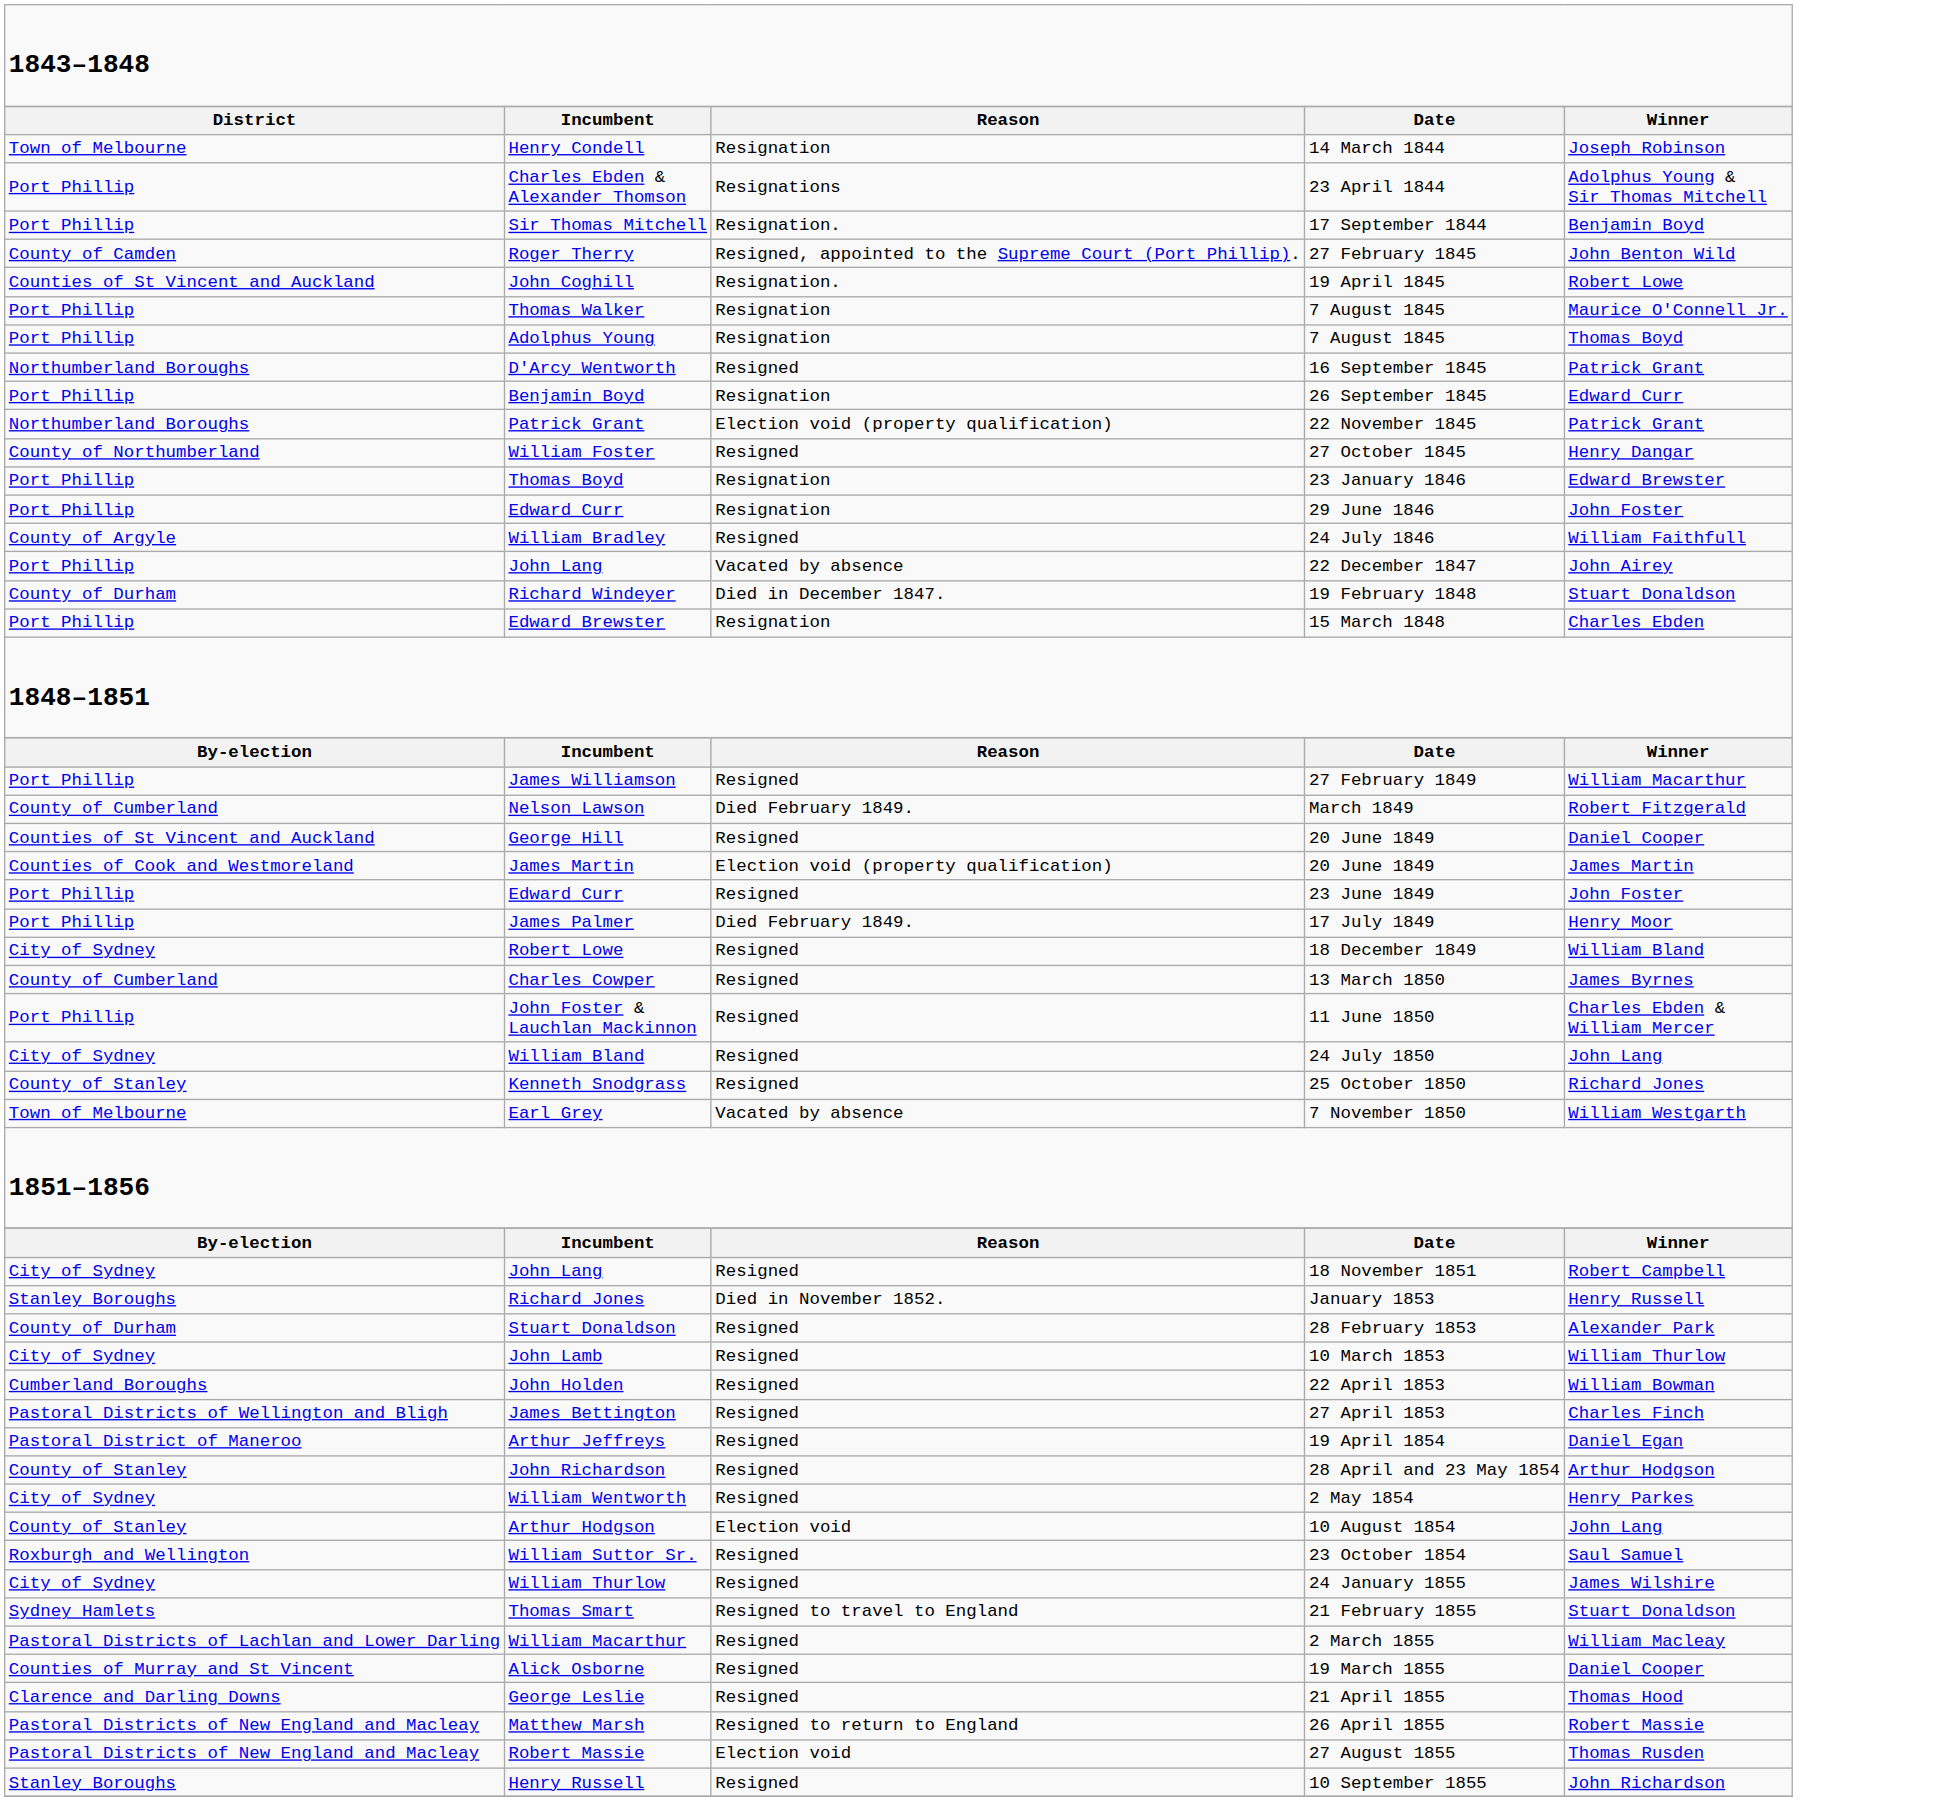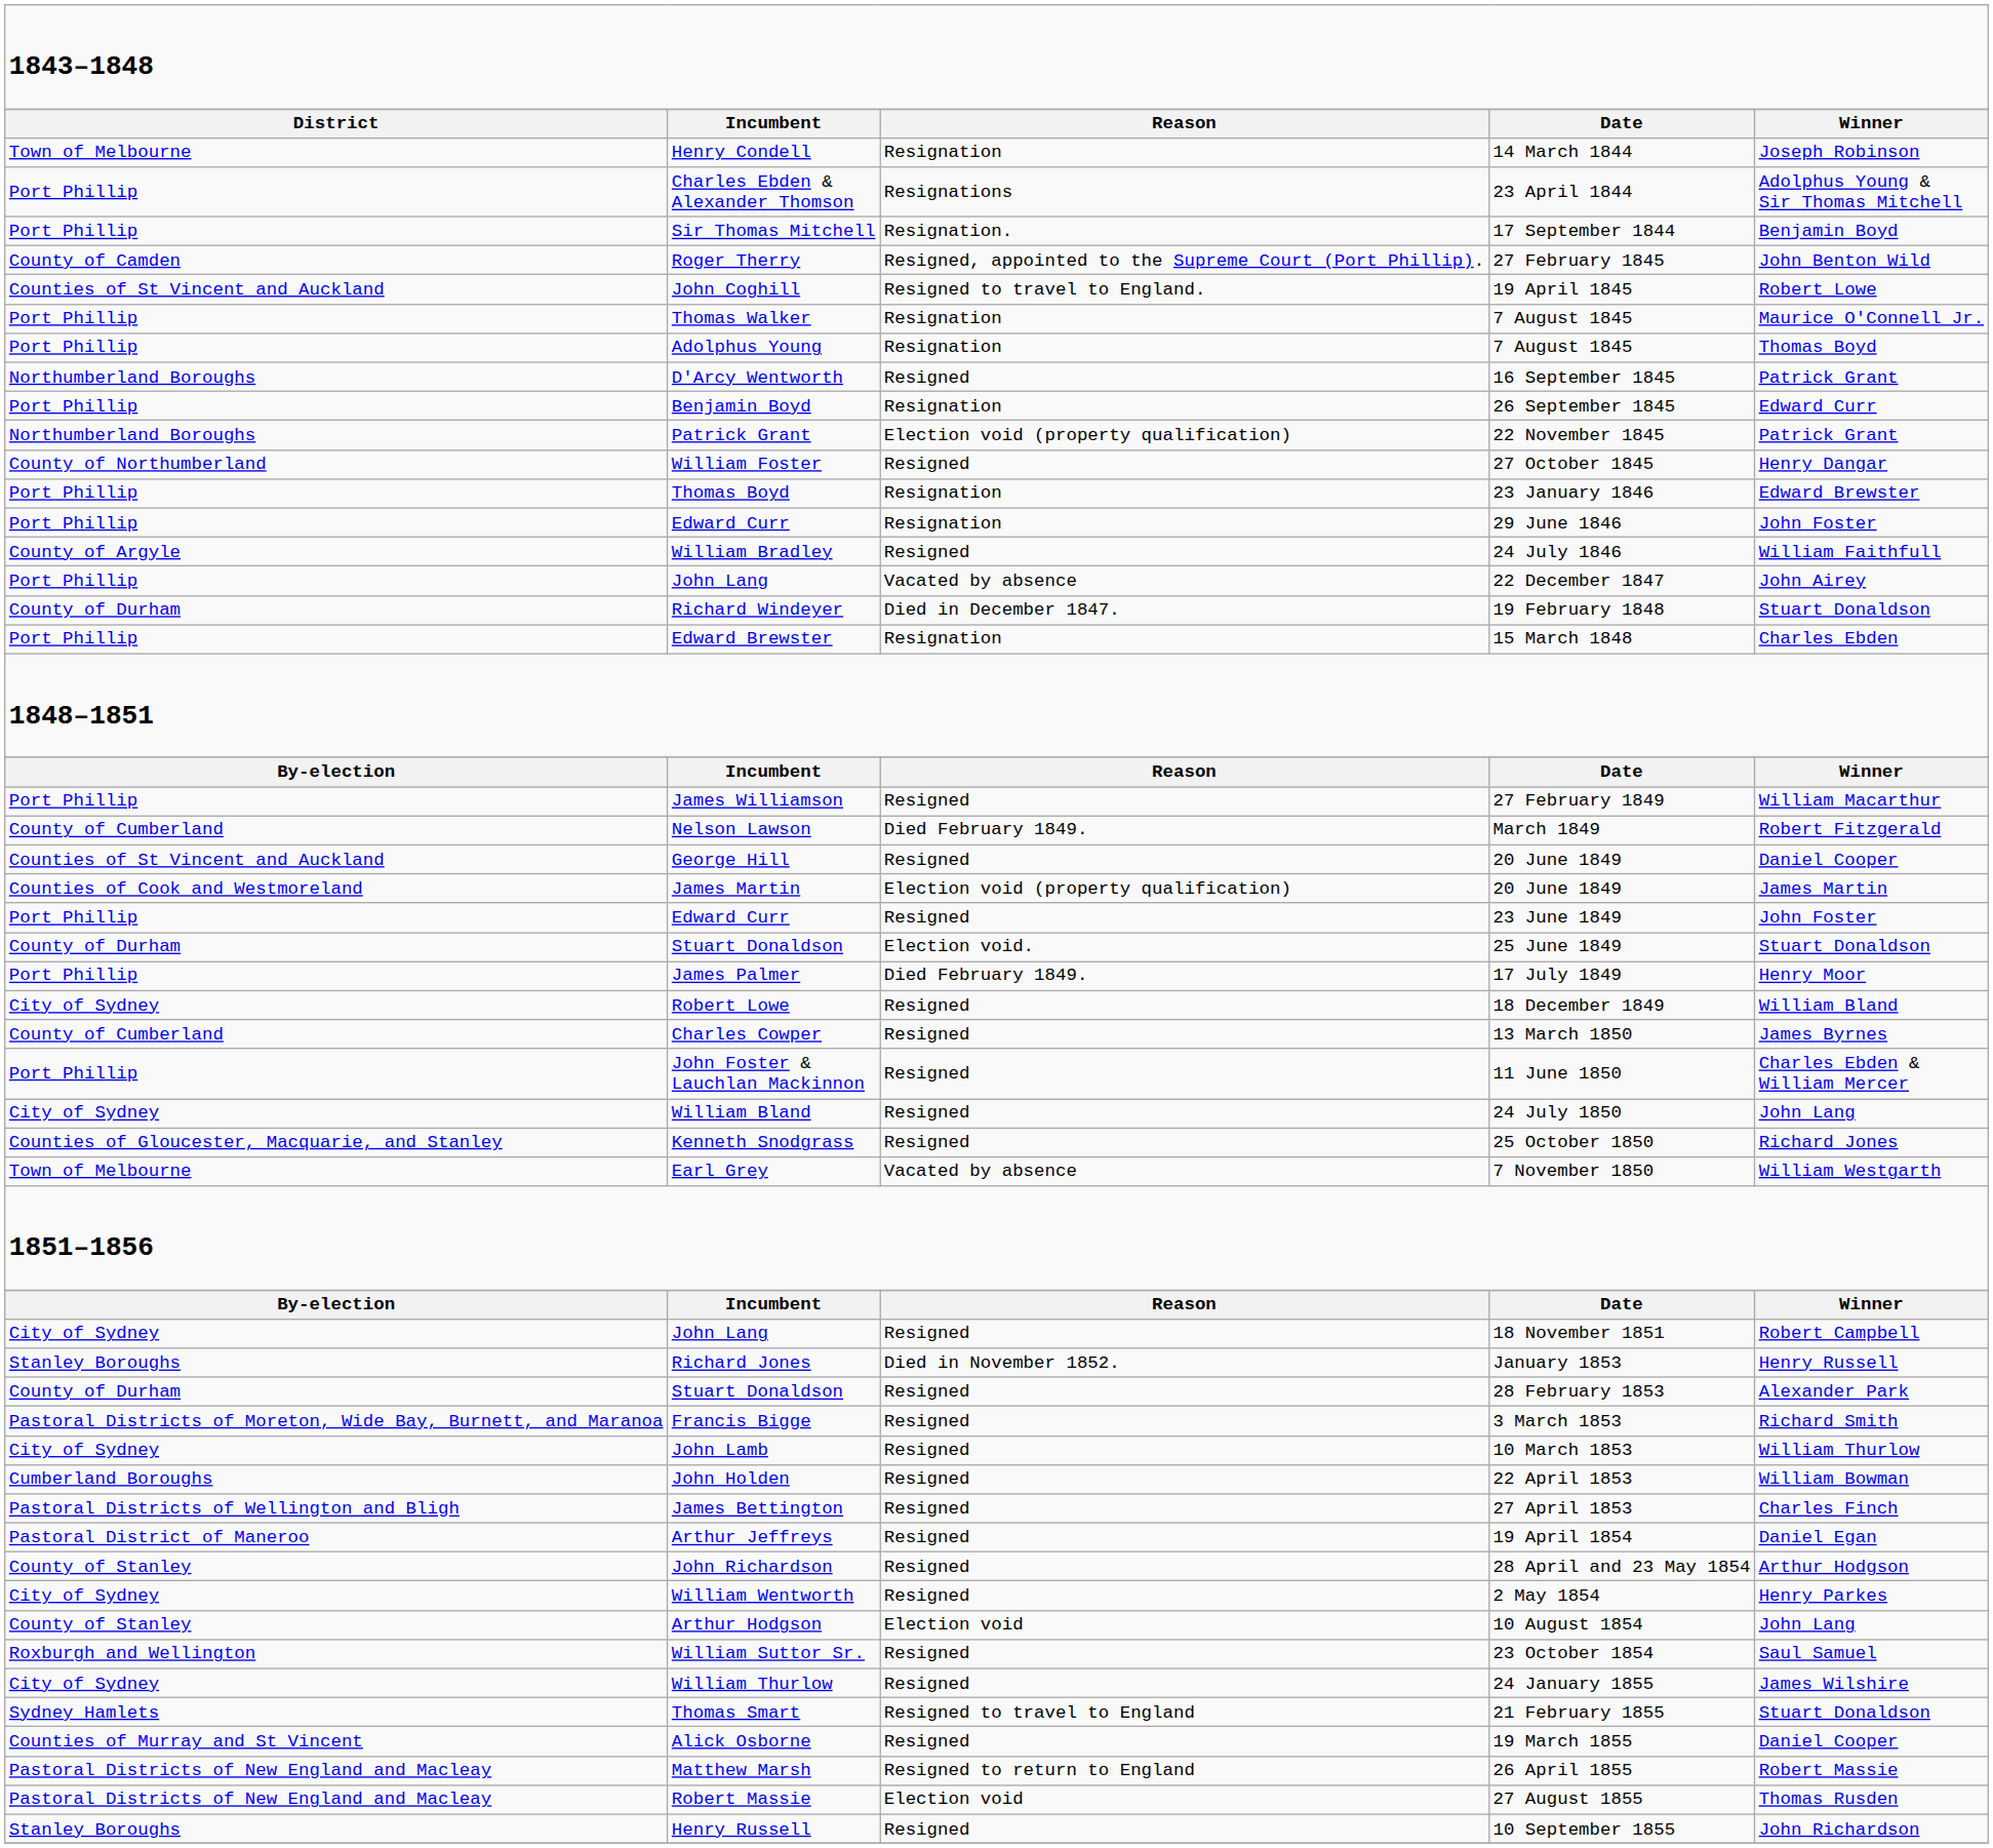19 April 1845 | column 3: Resignation. -> Resigned to travel to England.
+ row: County of Durham | Stuart Donaldson | Election void. | 25 June 1849 | Stuart Donaldson
25 October 1850 | column 1: County of Stanley -> Counties of Gloucester, Macquarie, and Stanley
+ row: Pastoral Districts of Moreton, Wide Bay, Burnett, and Maranoa | Francis Bigge | Resigned | 3 March 1853 | Richard Smith
- row: Pastoral Districts of Lachlan and Lower Darling | William Macarthur | Resigned | 2 March 1855 | William Macleay
- row: Clarence and Darling Downs | George Leslie | Resigned | 21 April 1855 | Thomas Hood
